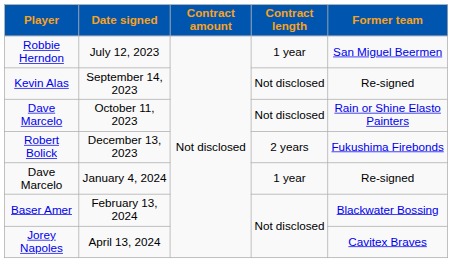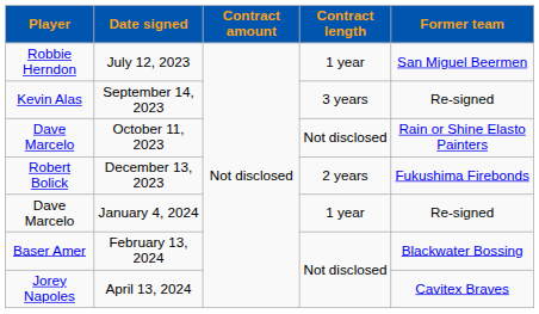September 14, 2023 | Contract length: Not disclosed -> 3 years
